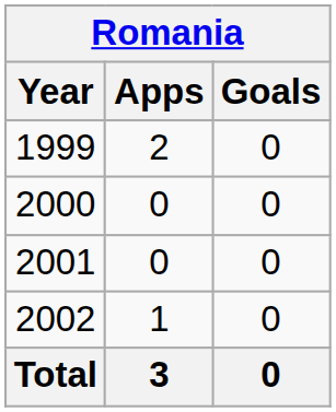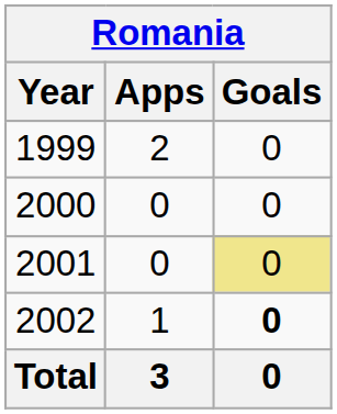2001 | Goals: no background -> khaki background
2002 | Goals: normal -> bold
